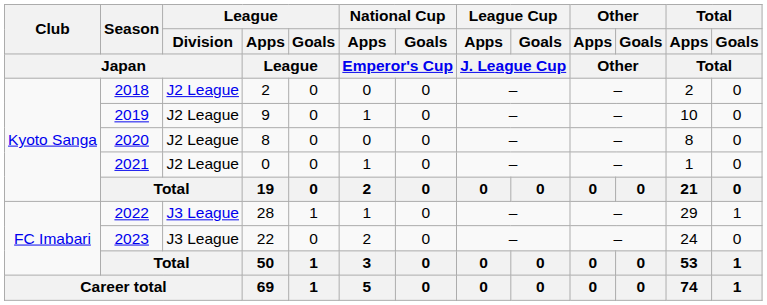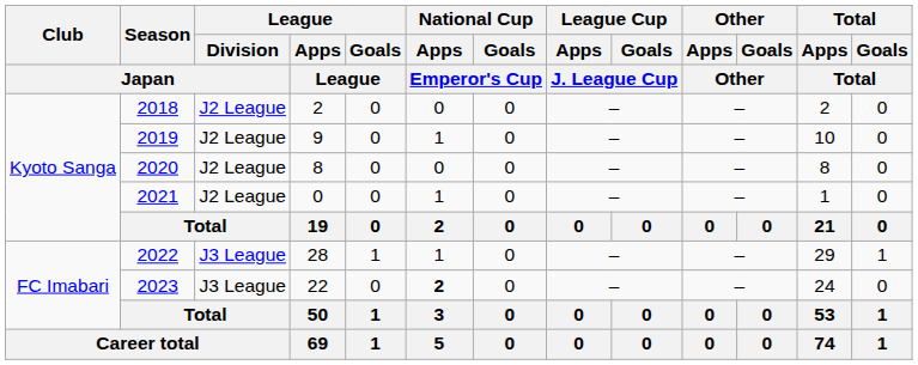2023 | National Cup / Apps / Emperor's Cup: normal -> bold
